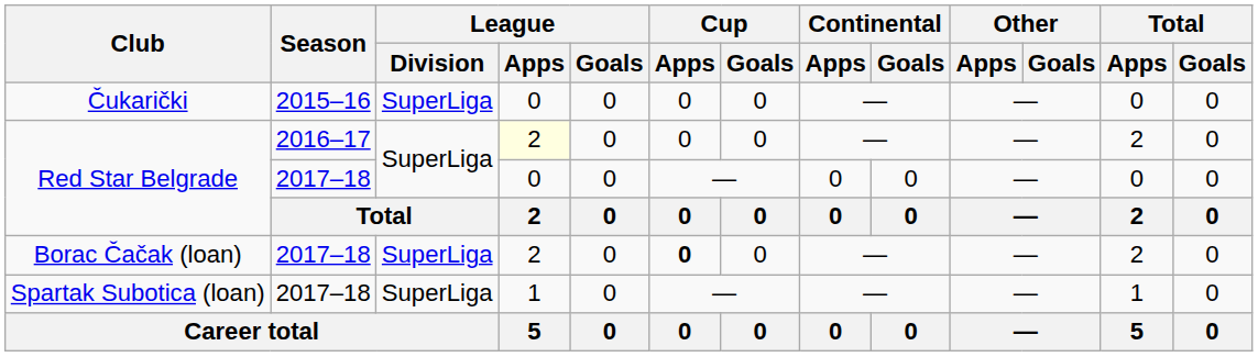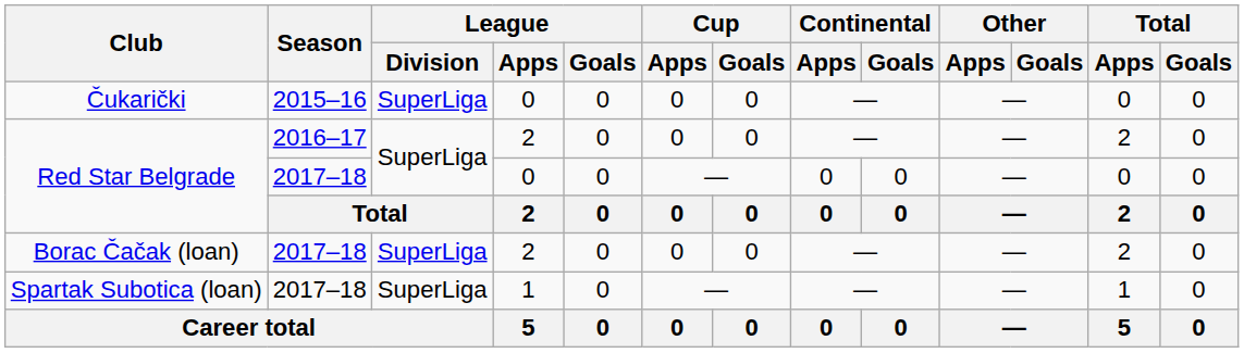Red Star Belgrade / 2016–17 | League / Apps: lightyellow background -> no background
Borac Čačak (loan) | Cup / Apps: bold -> normal
